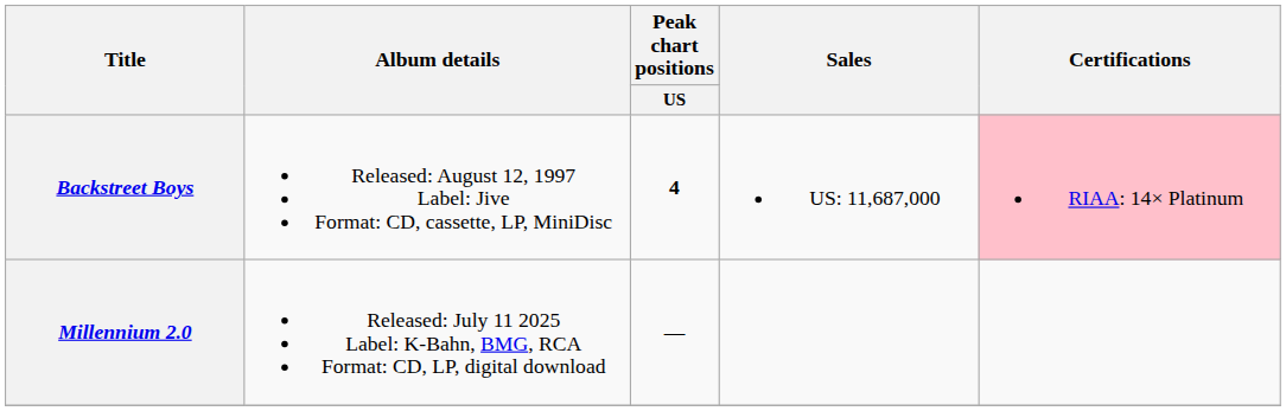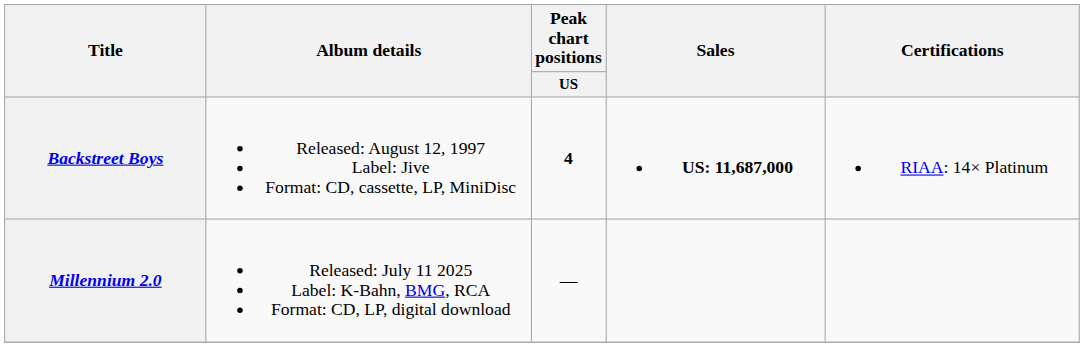Backstreet Boys | Sales: normal -> bold
Backstreet Boys | Certifications: pink background -> no background
